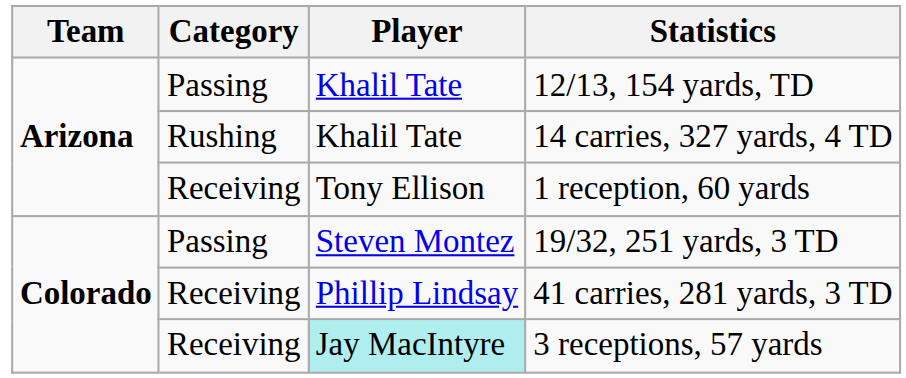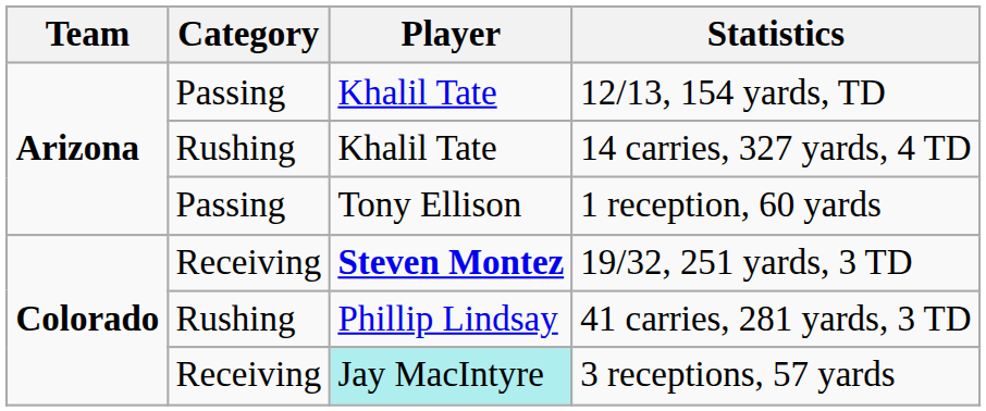1 reception, 60 yards | Category: Receiving -> Passing
19/32, 251 yards, 3 TD | Category: Passing -> Receiving
19/32, 251 yards, 3 TD | Player: normal -> bold
41 carries, 281 yards, 3 TD | Category: Receiving -> Rushing
